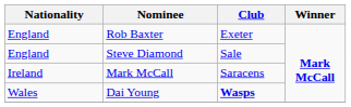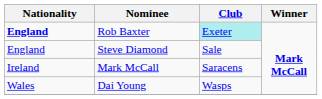Rob Baxter | Nationality: normal -> bold
Rob Baxter | Club: no background -> paleturquoise background
Dai Young | Club: bold -> normal
